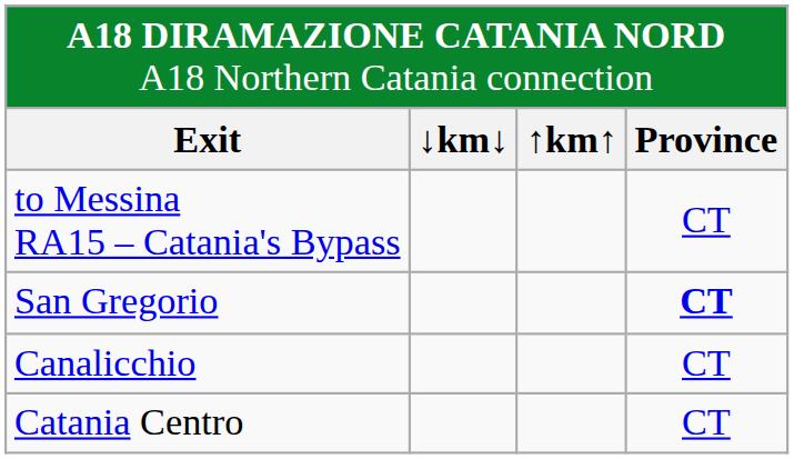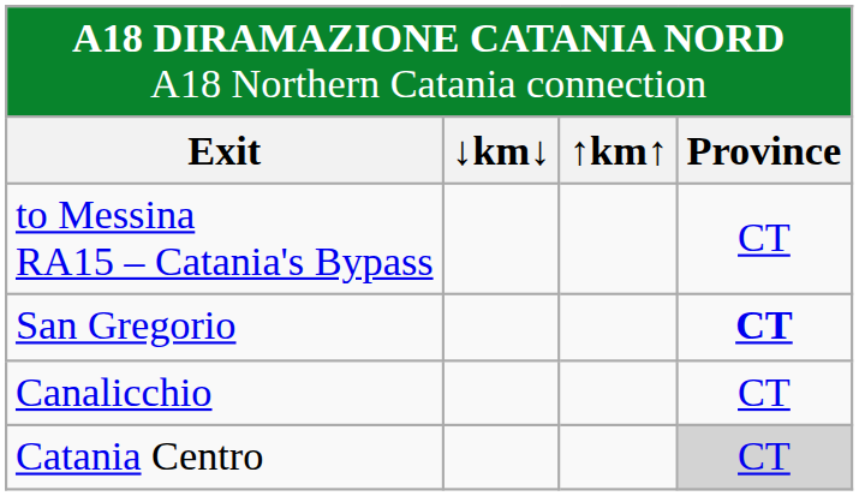Catania Centro | column 4: no background -> lightgrey background
